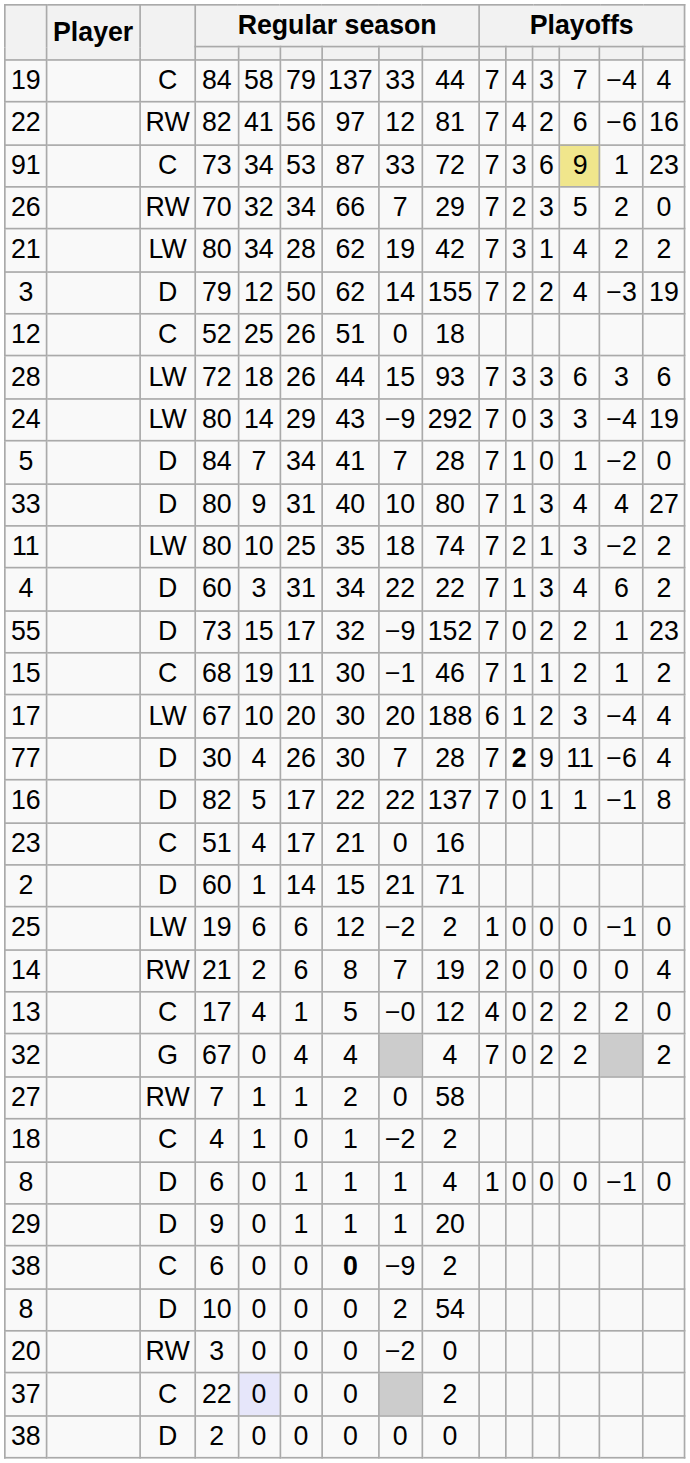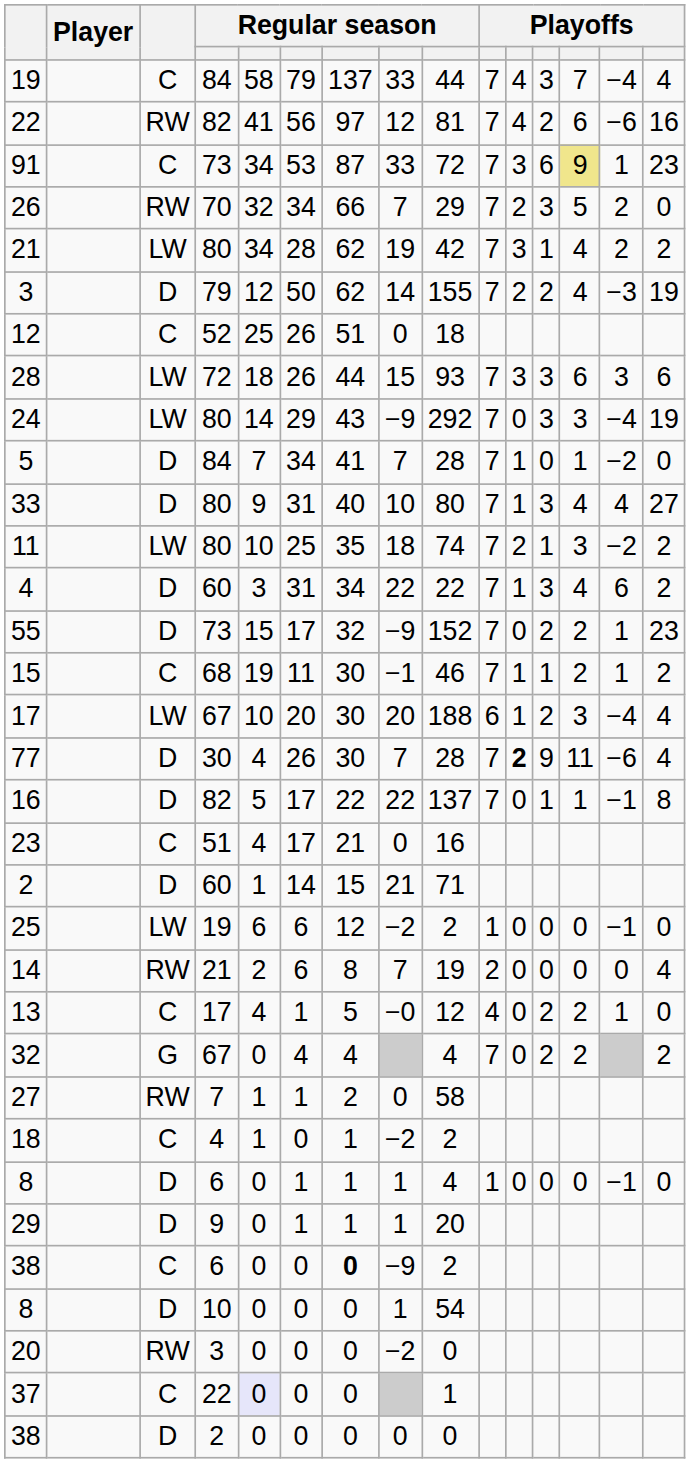13 | column 14: 2 -> 1
8 / 10 | column 8: 2 -> 1
37 | column 9: 2 -> 1
